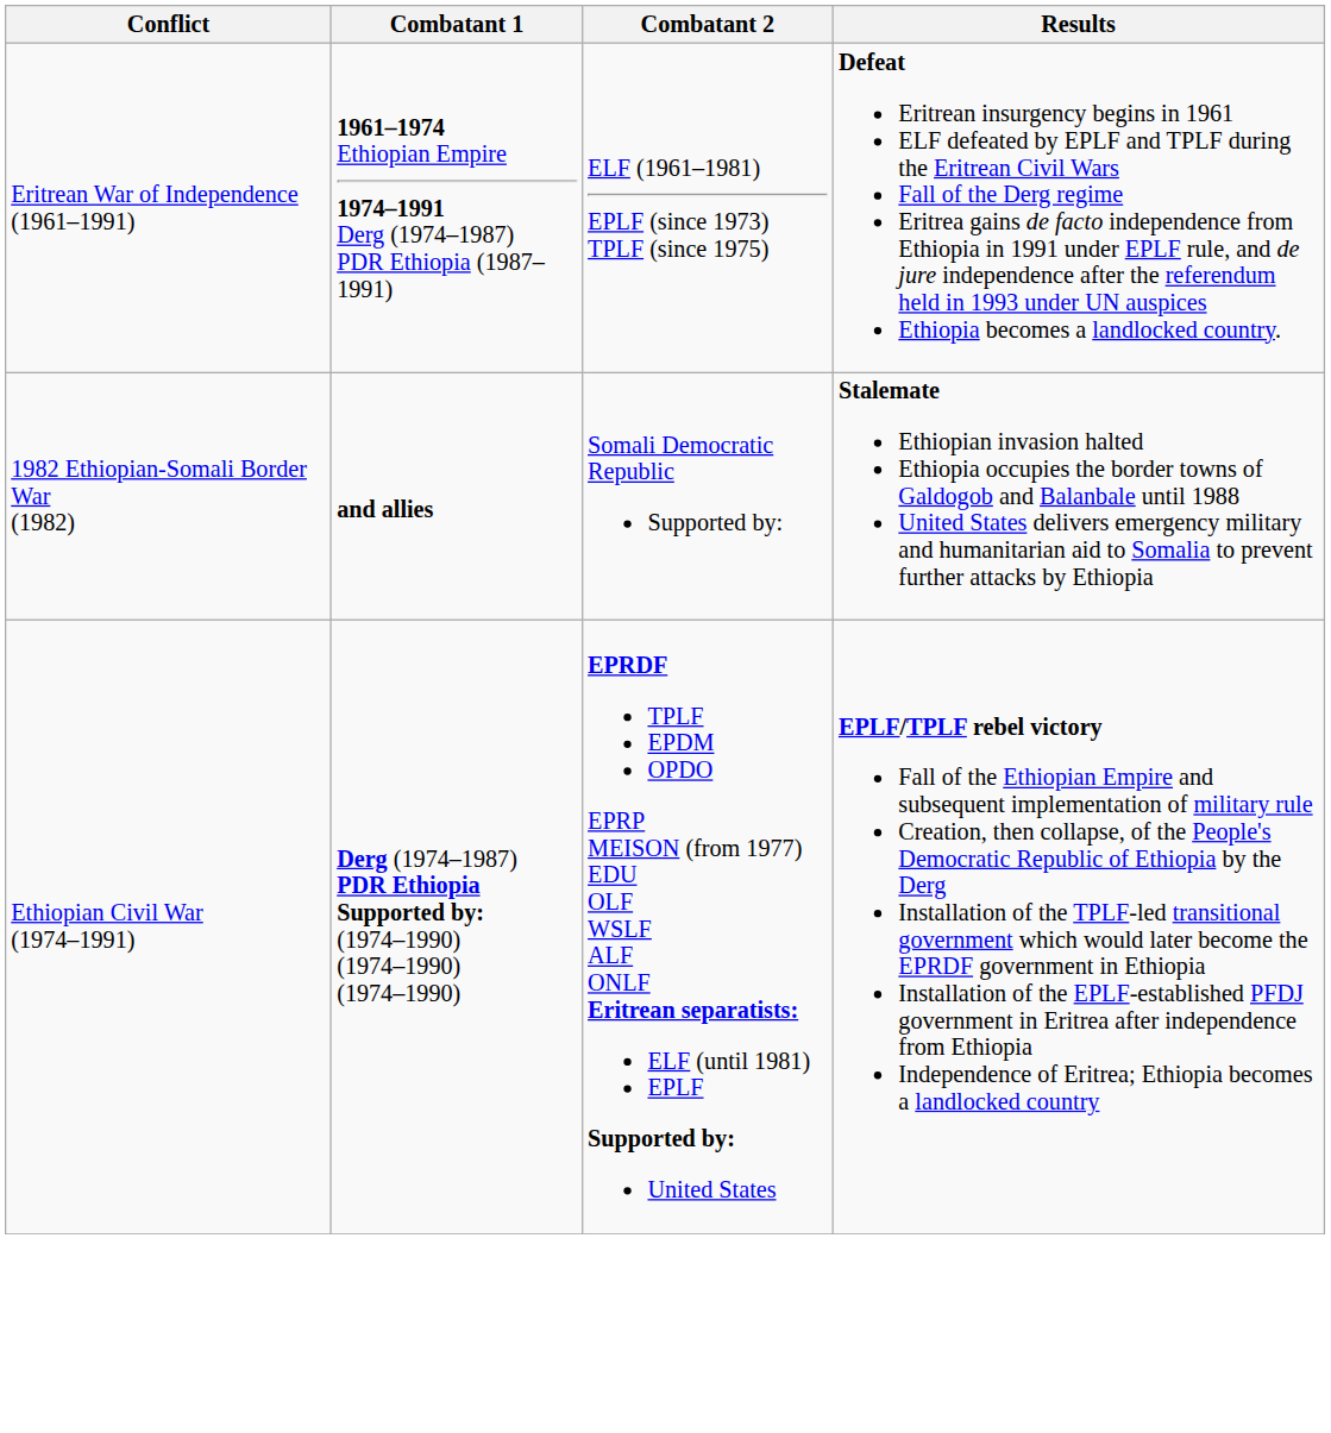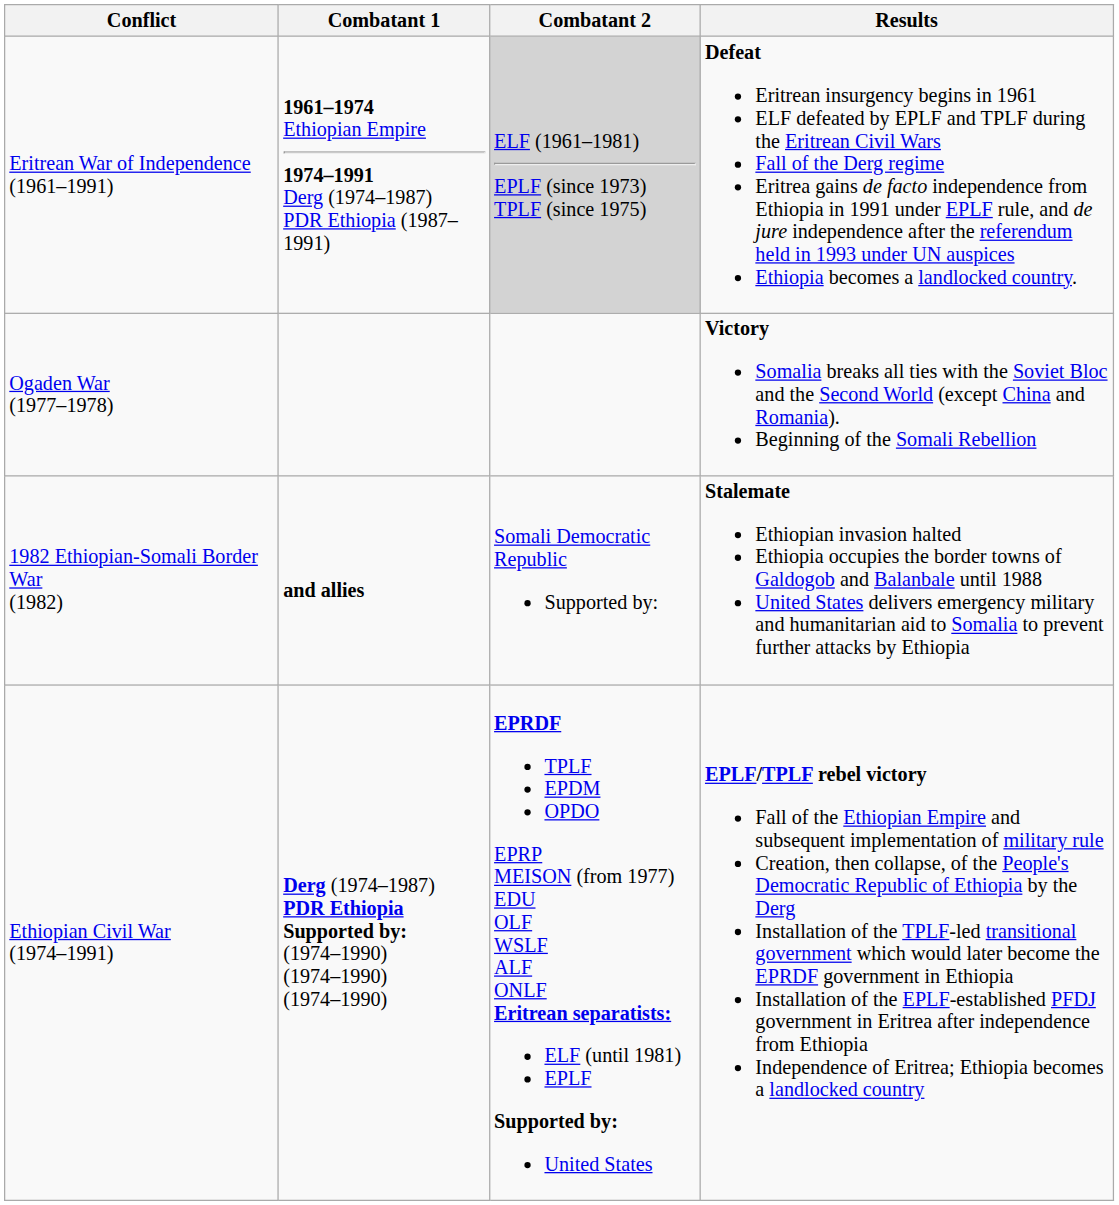Eritrean War of Independence (1961–1991) | Combatant 2: no background -> lightgrey background
+ row: Ogaden War (1977–1978) | Victory Somalia breaks all ties with the Soviet Bloc and the Second World (except China and Romania). Beginning of the Somali Rebellion
